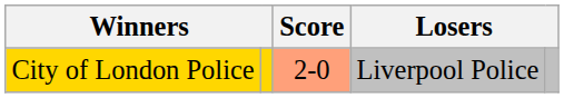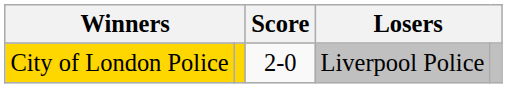City of London Police | Score: lightsalmon background -> no background
